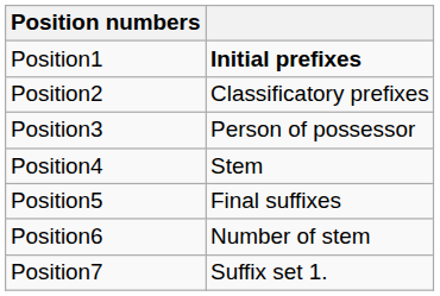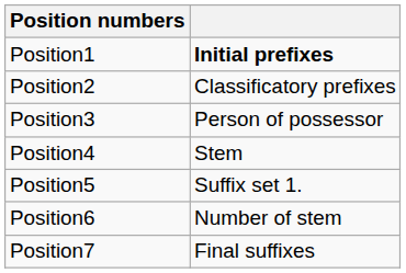Position5 | column 2: Final suffixes -> Suffix set 1.
Position7 | column 2: Suffix set 1. -> Final suffixes
